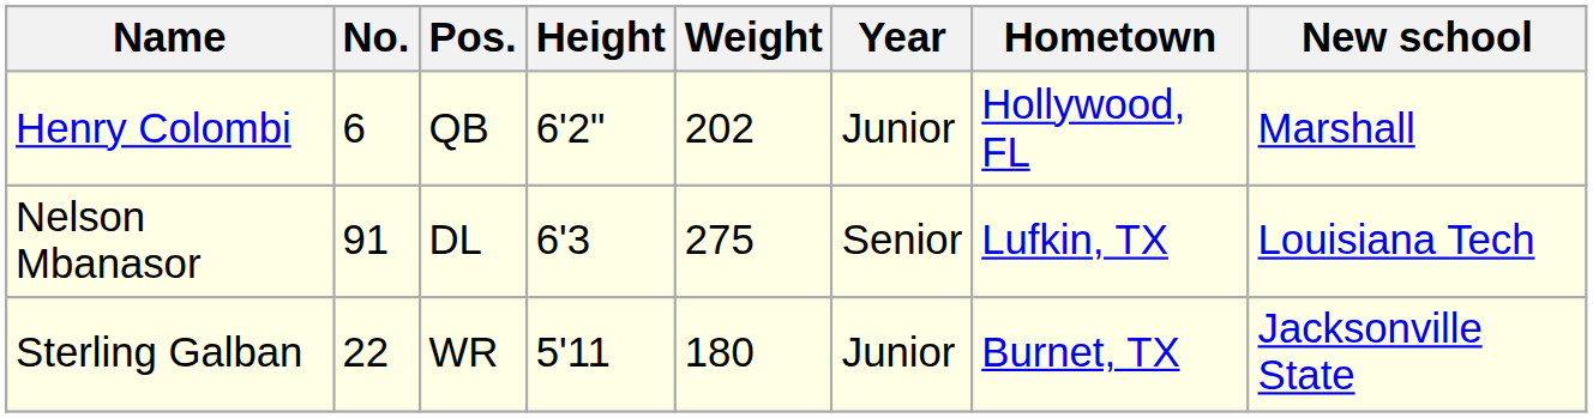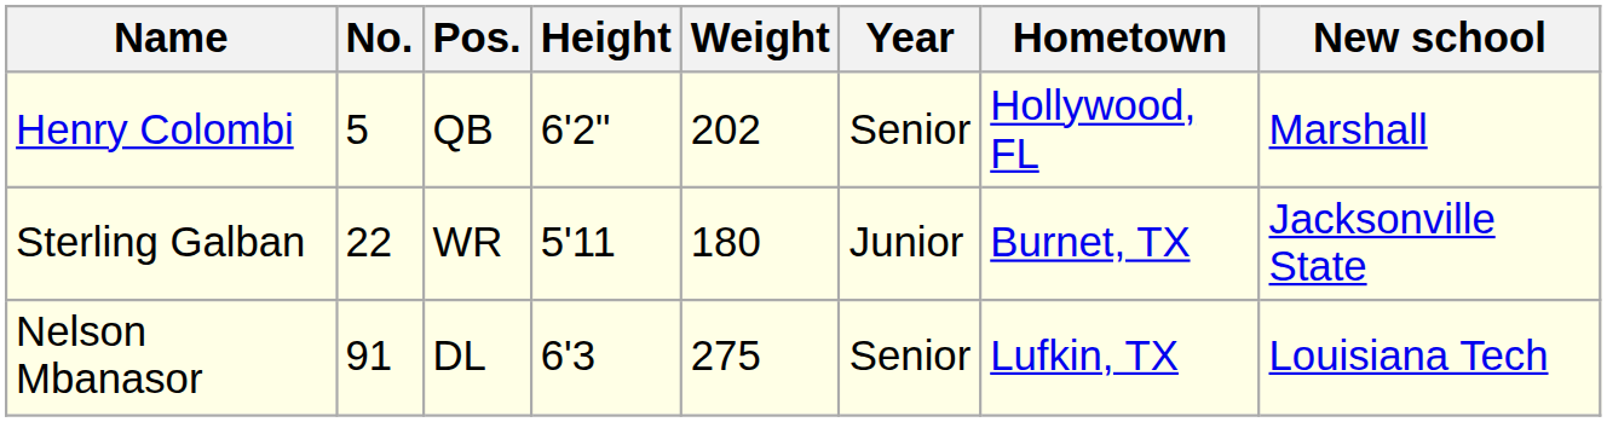Henry Colombi | No.: 6 -> 5
Henry Colombi | Year: Junior -> Senior
rows swapped: Nelson Mbanasor <-> Sterling Galban
